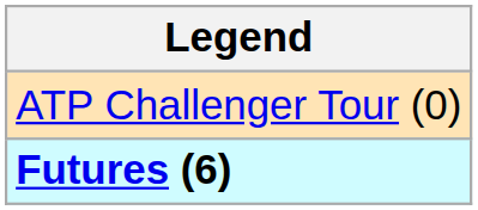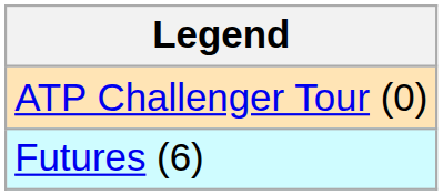row 3 | column 1: bold -> normal
